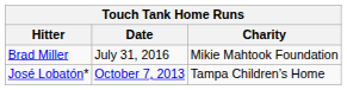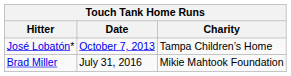rows swapped: José Lobatón* <-> Brad Miller
